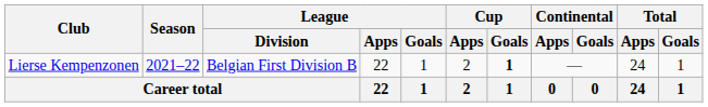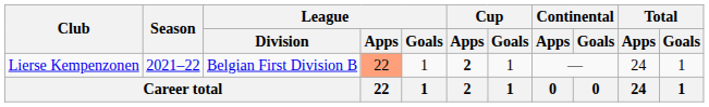Lierse Kempenzonen | League / Apps: no background -> lightsalmon background
Lierse Kempenzonen | Cup / Apps: normal -> bold
Lierse Kempenzonen | Cup / Goals: bold -> normal
